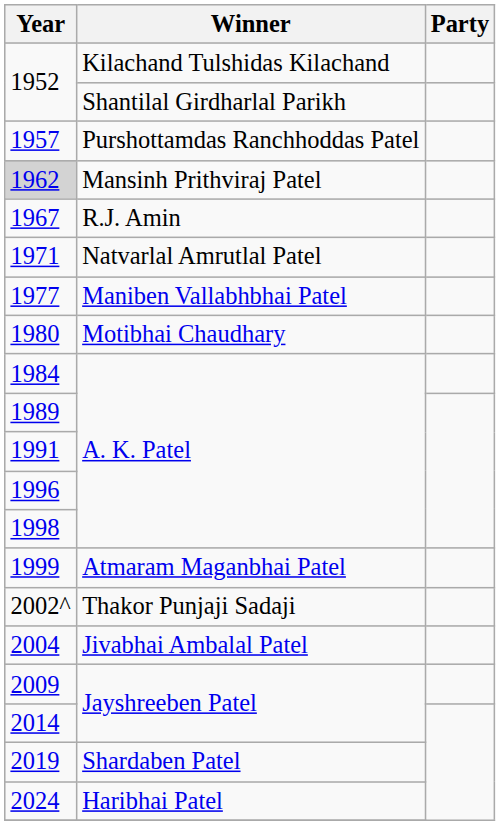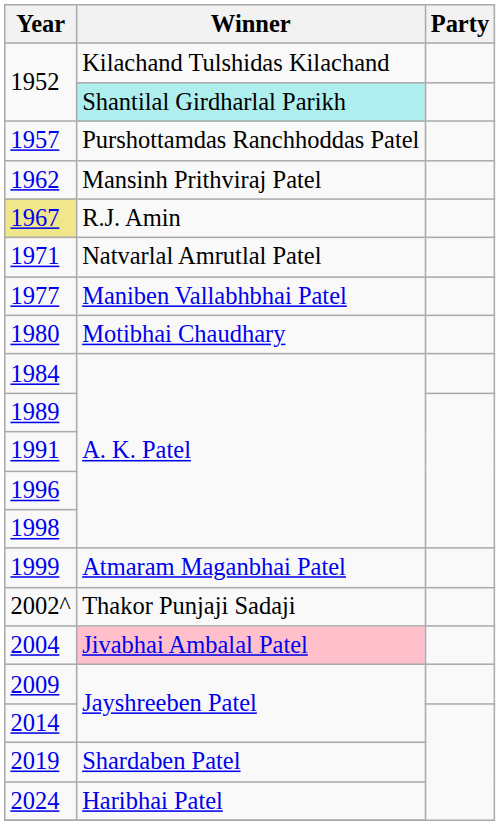1952 / Shantilal Girdharlal Parikh | Winner: no background -> paleturquoise background
1962 | Year: lightgrey background -> no background
1967 | Year: no background -> khaki background
2004 | Winner: no background -> pink background
